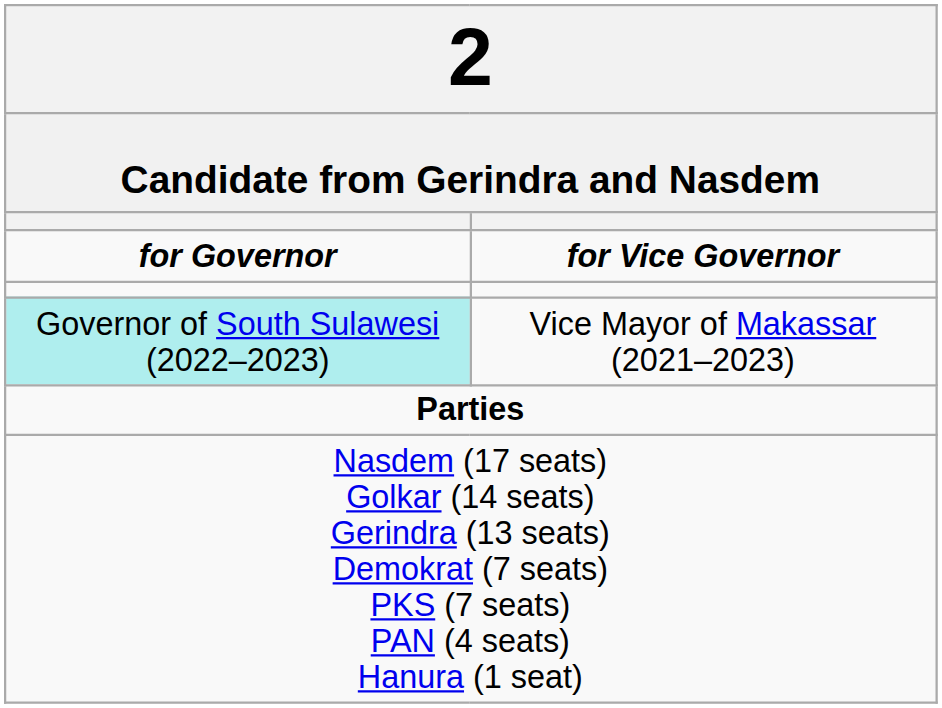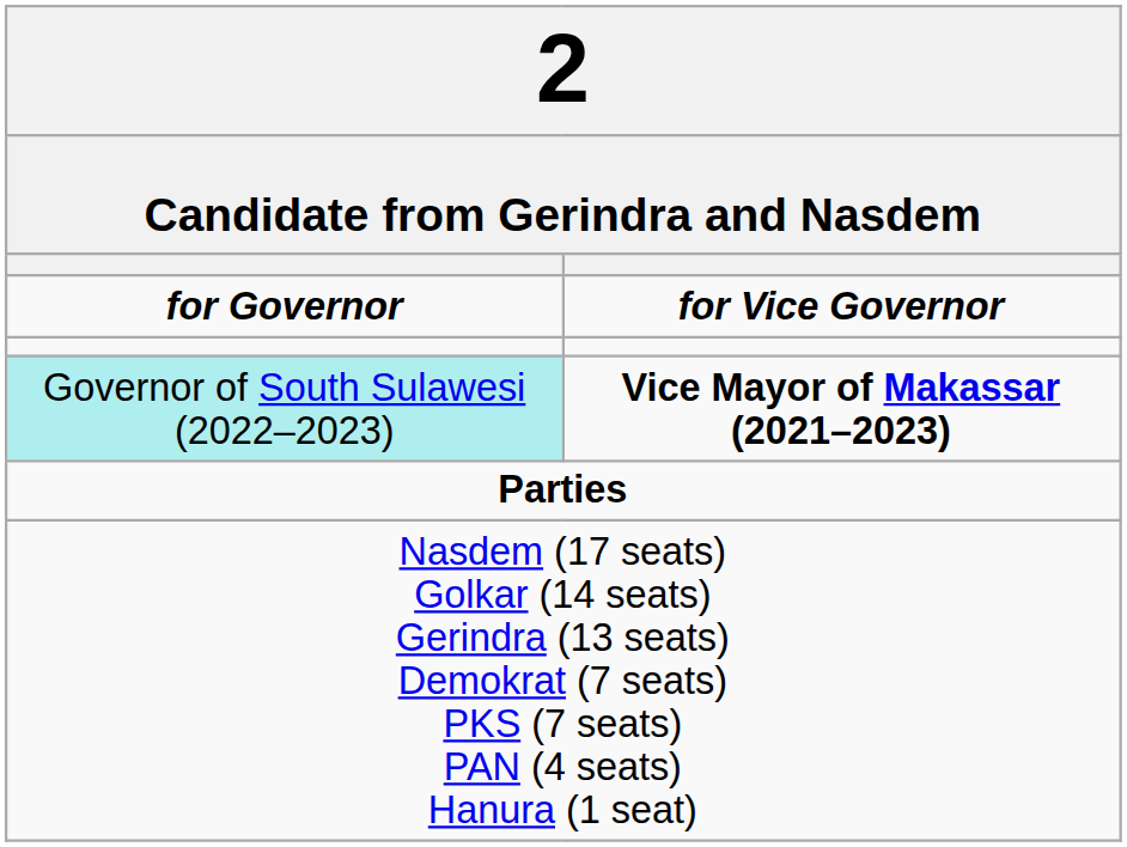row 6 | column 2: normal -> bold
